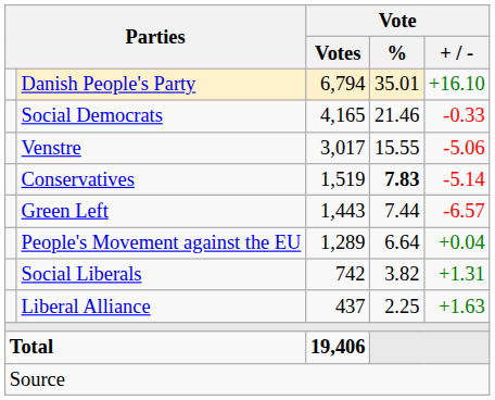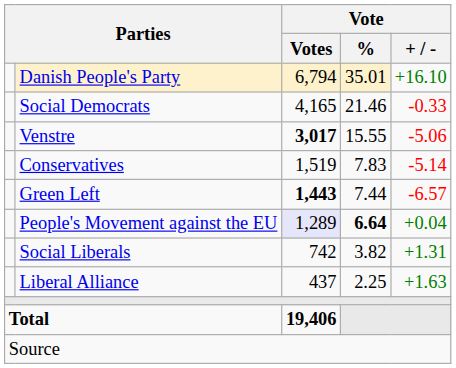Venstre | Vote / Votes: normal -> bold
Conservatives | Vote / %: bold -> normal
Green Left | Vote / Votes: normal -> bold
People's Movement against the EU | Vote / Votes: no background -> lavender background
People's Movement against the EU | Vote / %: normal -> bold
